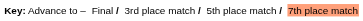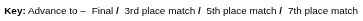Key: Advance to – | column 5: lightsalmon background -> no background
